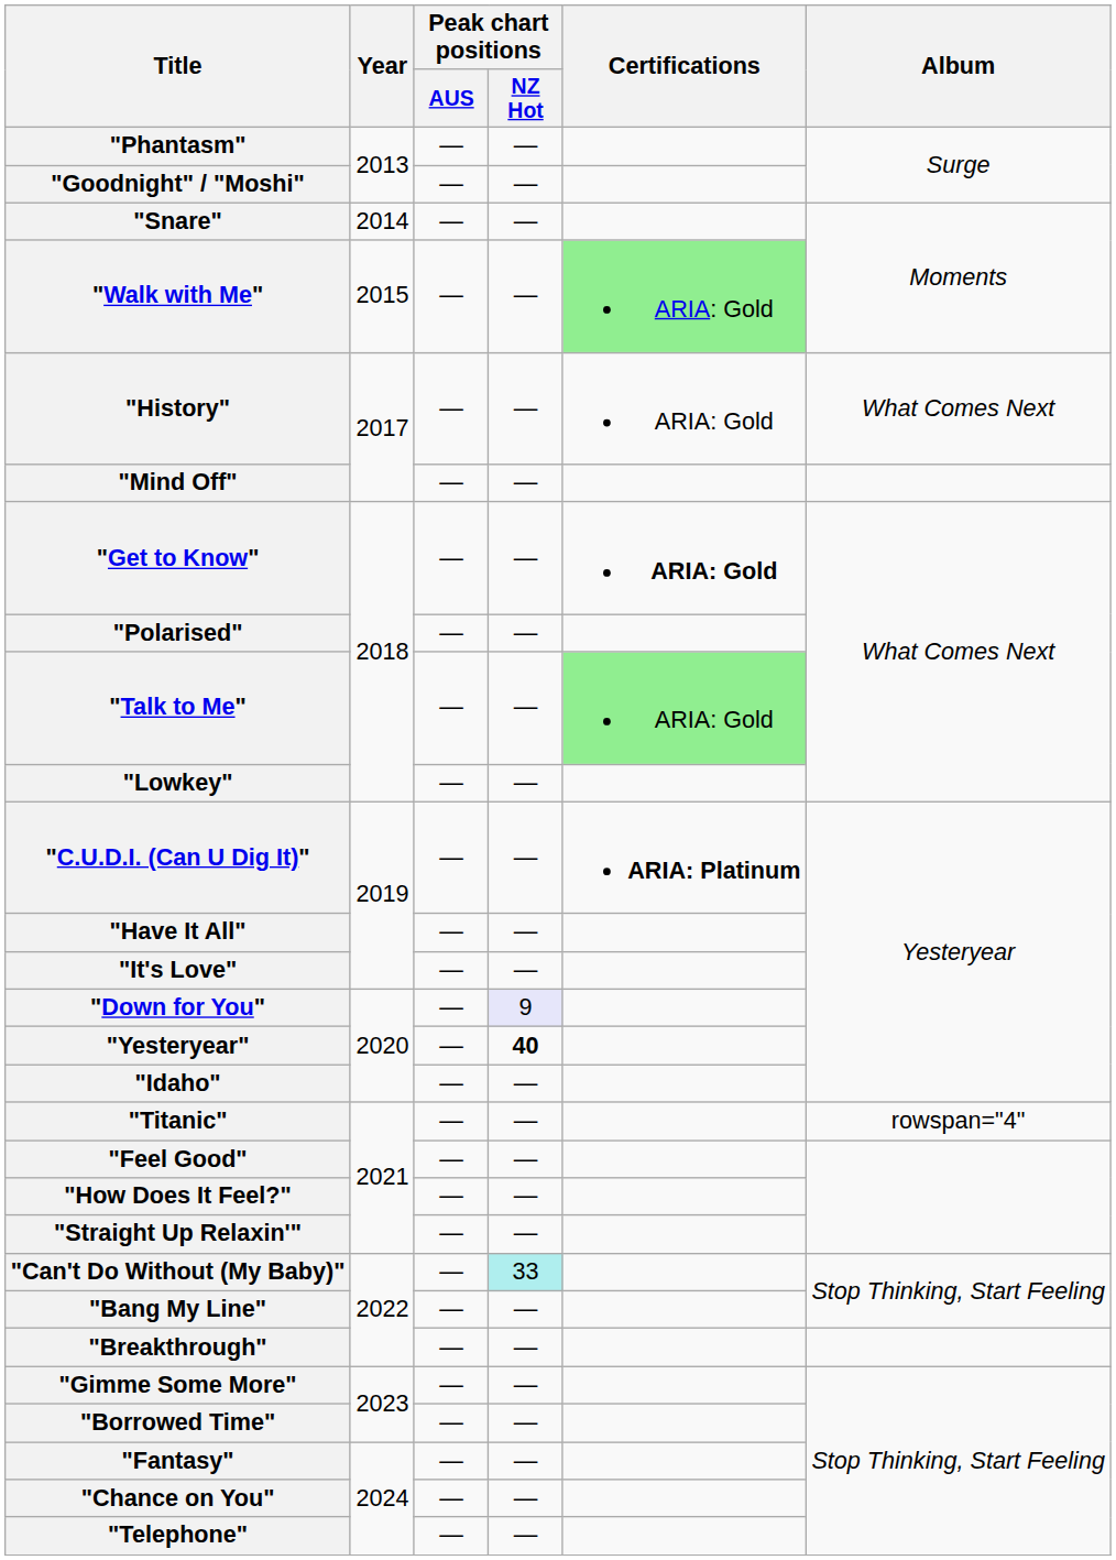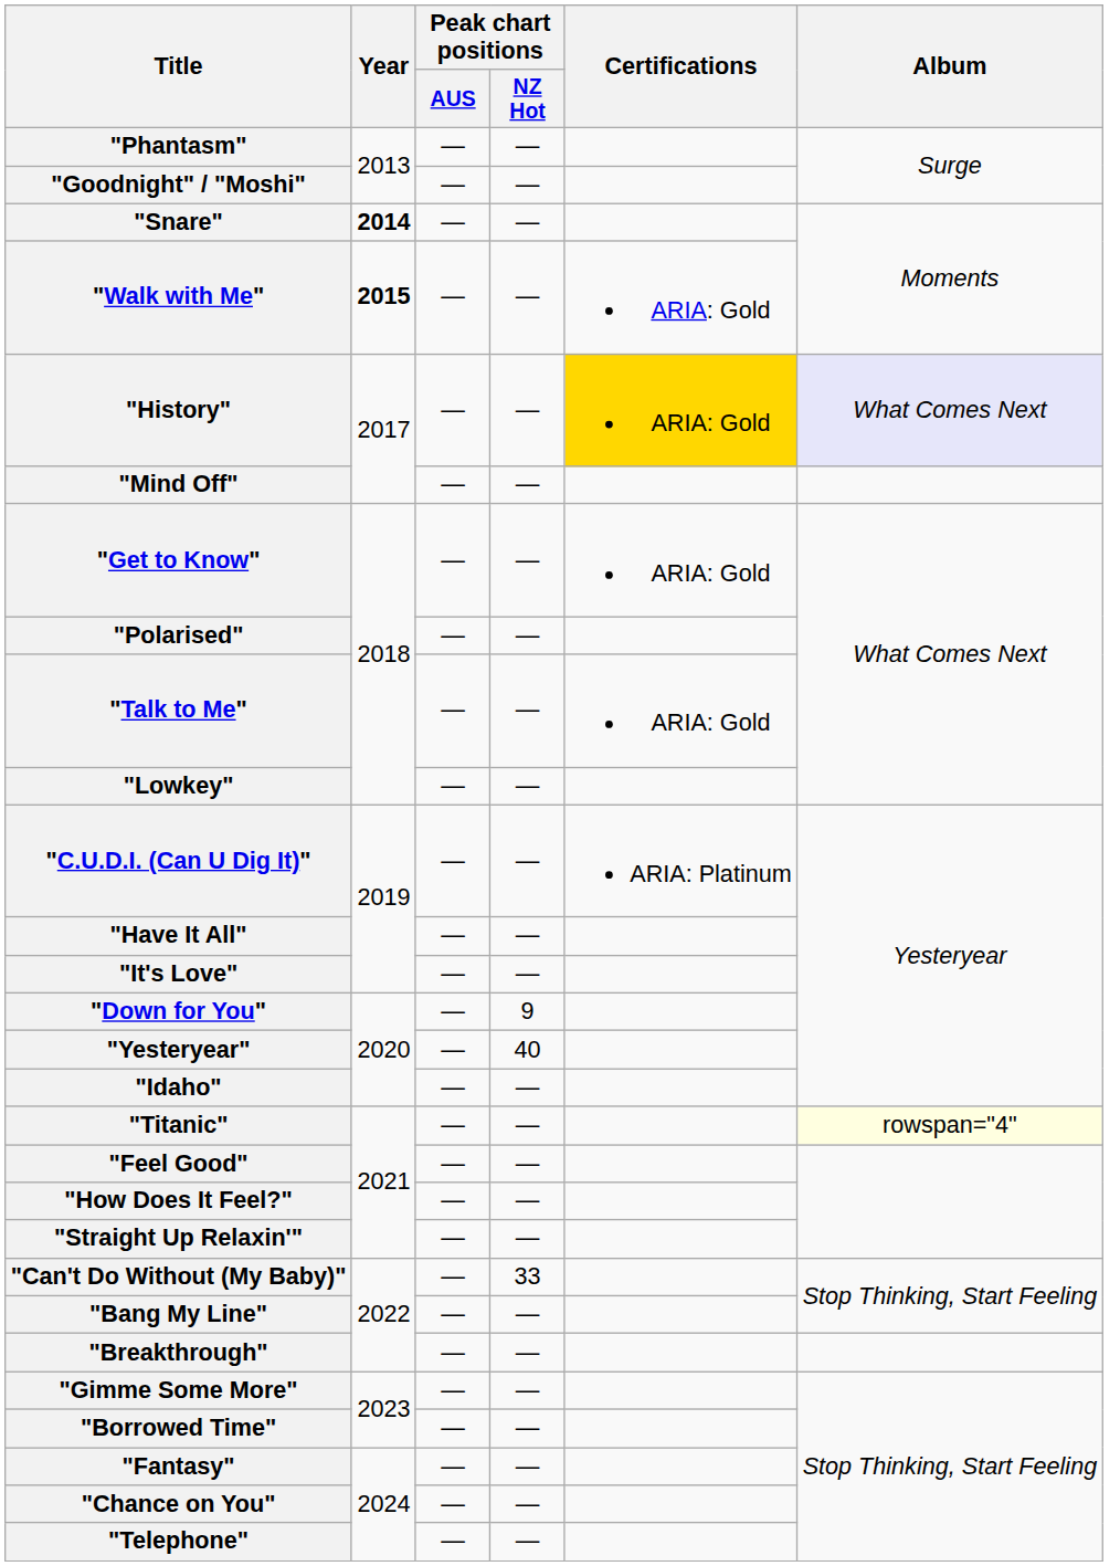"Snare" | Year: normal -> bold
"Walk with Me" | Year: normal -> bold
"Walk with Me" | Certifications: lightgreen background -> no background
"History" | Certifications: no background -> gold background
"History" | Album: no background -> lavender background
"Get to Know" | Certifications: bold -> normal
"Talk to Me" | Certifications: lightgreen background -> no background
"C.U.D.I. (Can U Dig It)" | Certifications: bold -> normal
"Down for You" | Peak chart positions / NZ Hot: lavender background -> no background
"Yesteryear" | Peak chart positions / NZ Hot: bold -> normal
"Titanic" | Album: no background -> lightyellow background
"Can't Do Without (My Baby)" | Peak chart positions / NZ Hot: paleturquoise background -> no background
